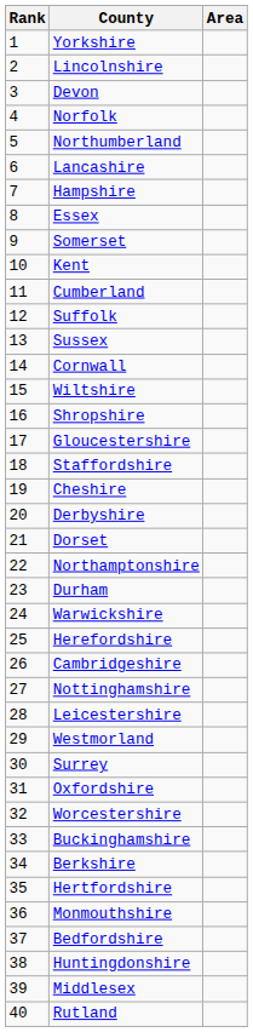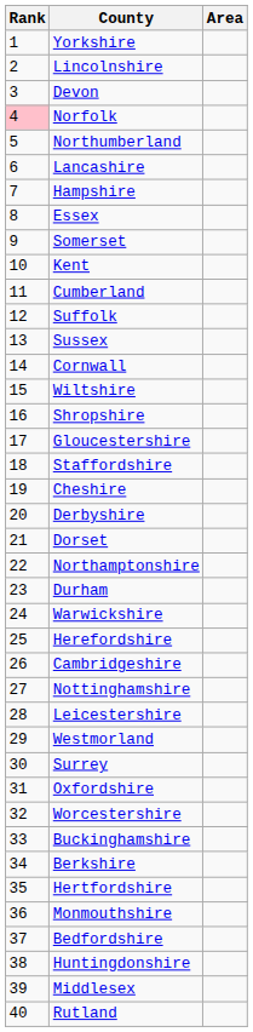Norfolk | Rank: no background -> pink background
